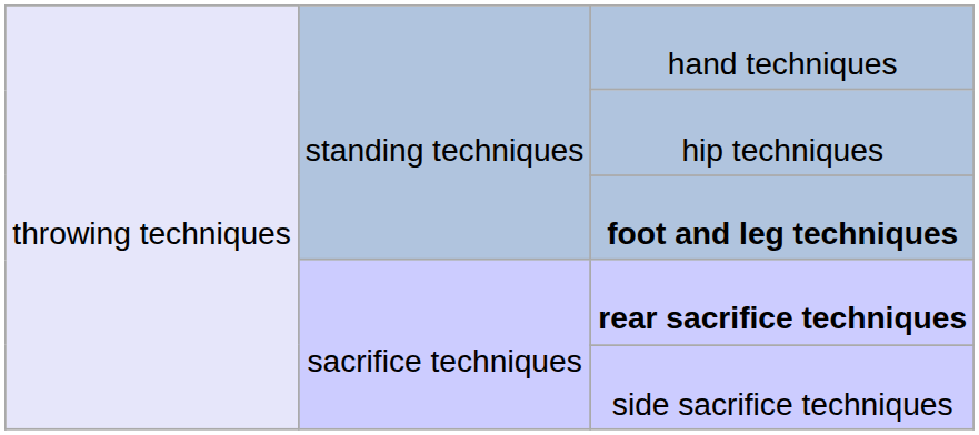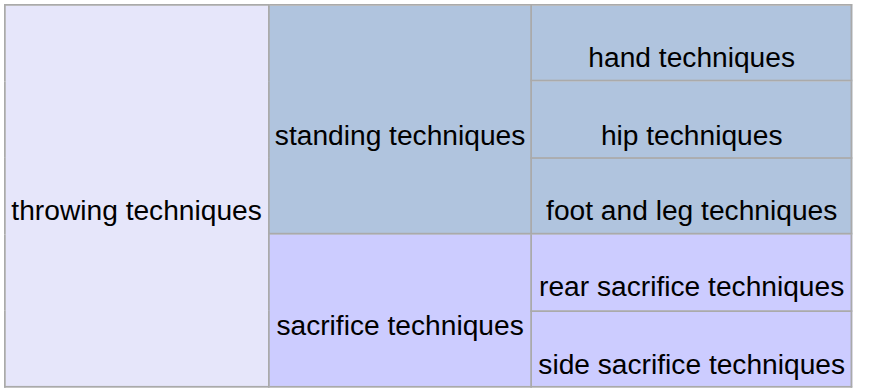foot and leg techniques | column 3: bold -> normal
rear sacrifice techniques | column 3: bold -> normal
